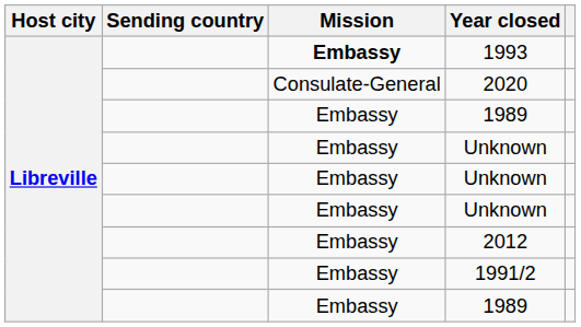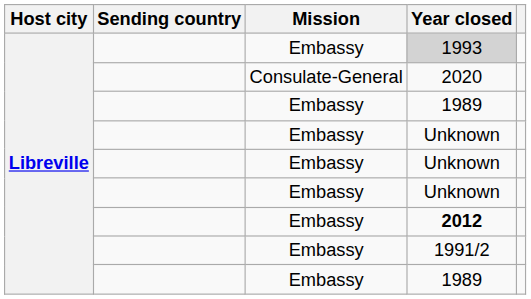1993 | Mission: bold -> normal
1993 | Year closed: no background -> lightgrey background
2012 | Year closed: normal -> bold
